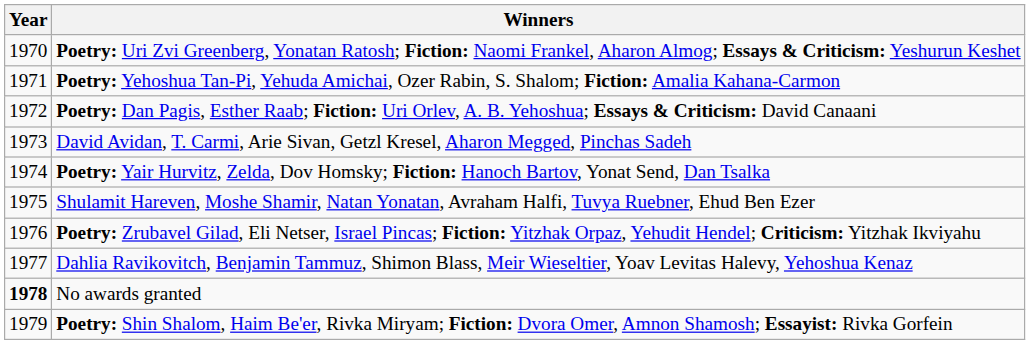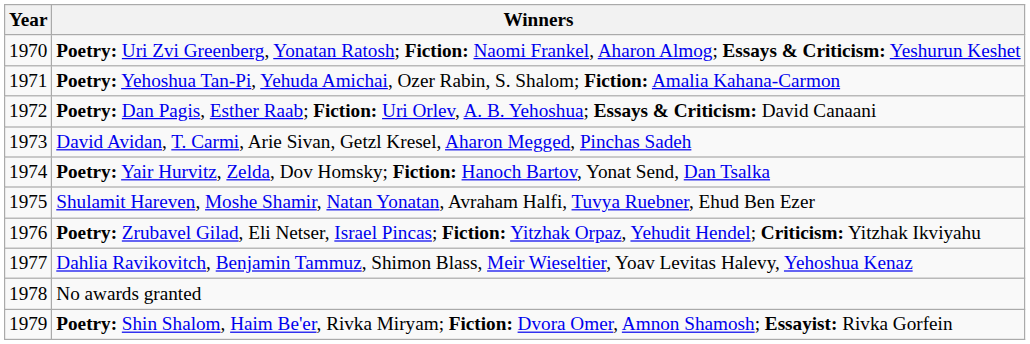No awards granted | Year: bold -> normal
